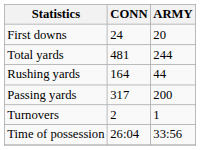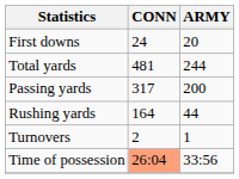rows swapped: Rushing yards <-> Passing yards
Time of possession | CONN: no background -> lightsalmon background
